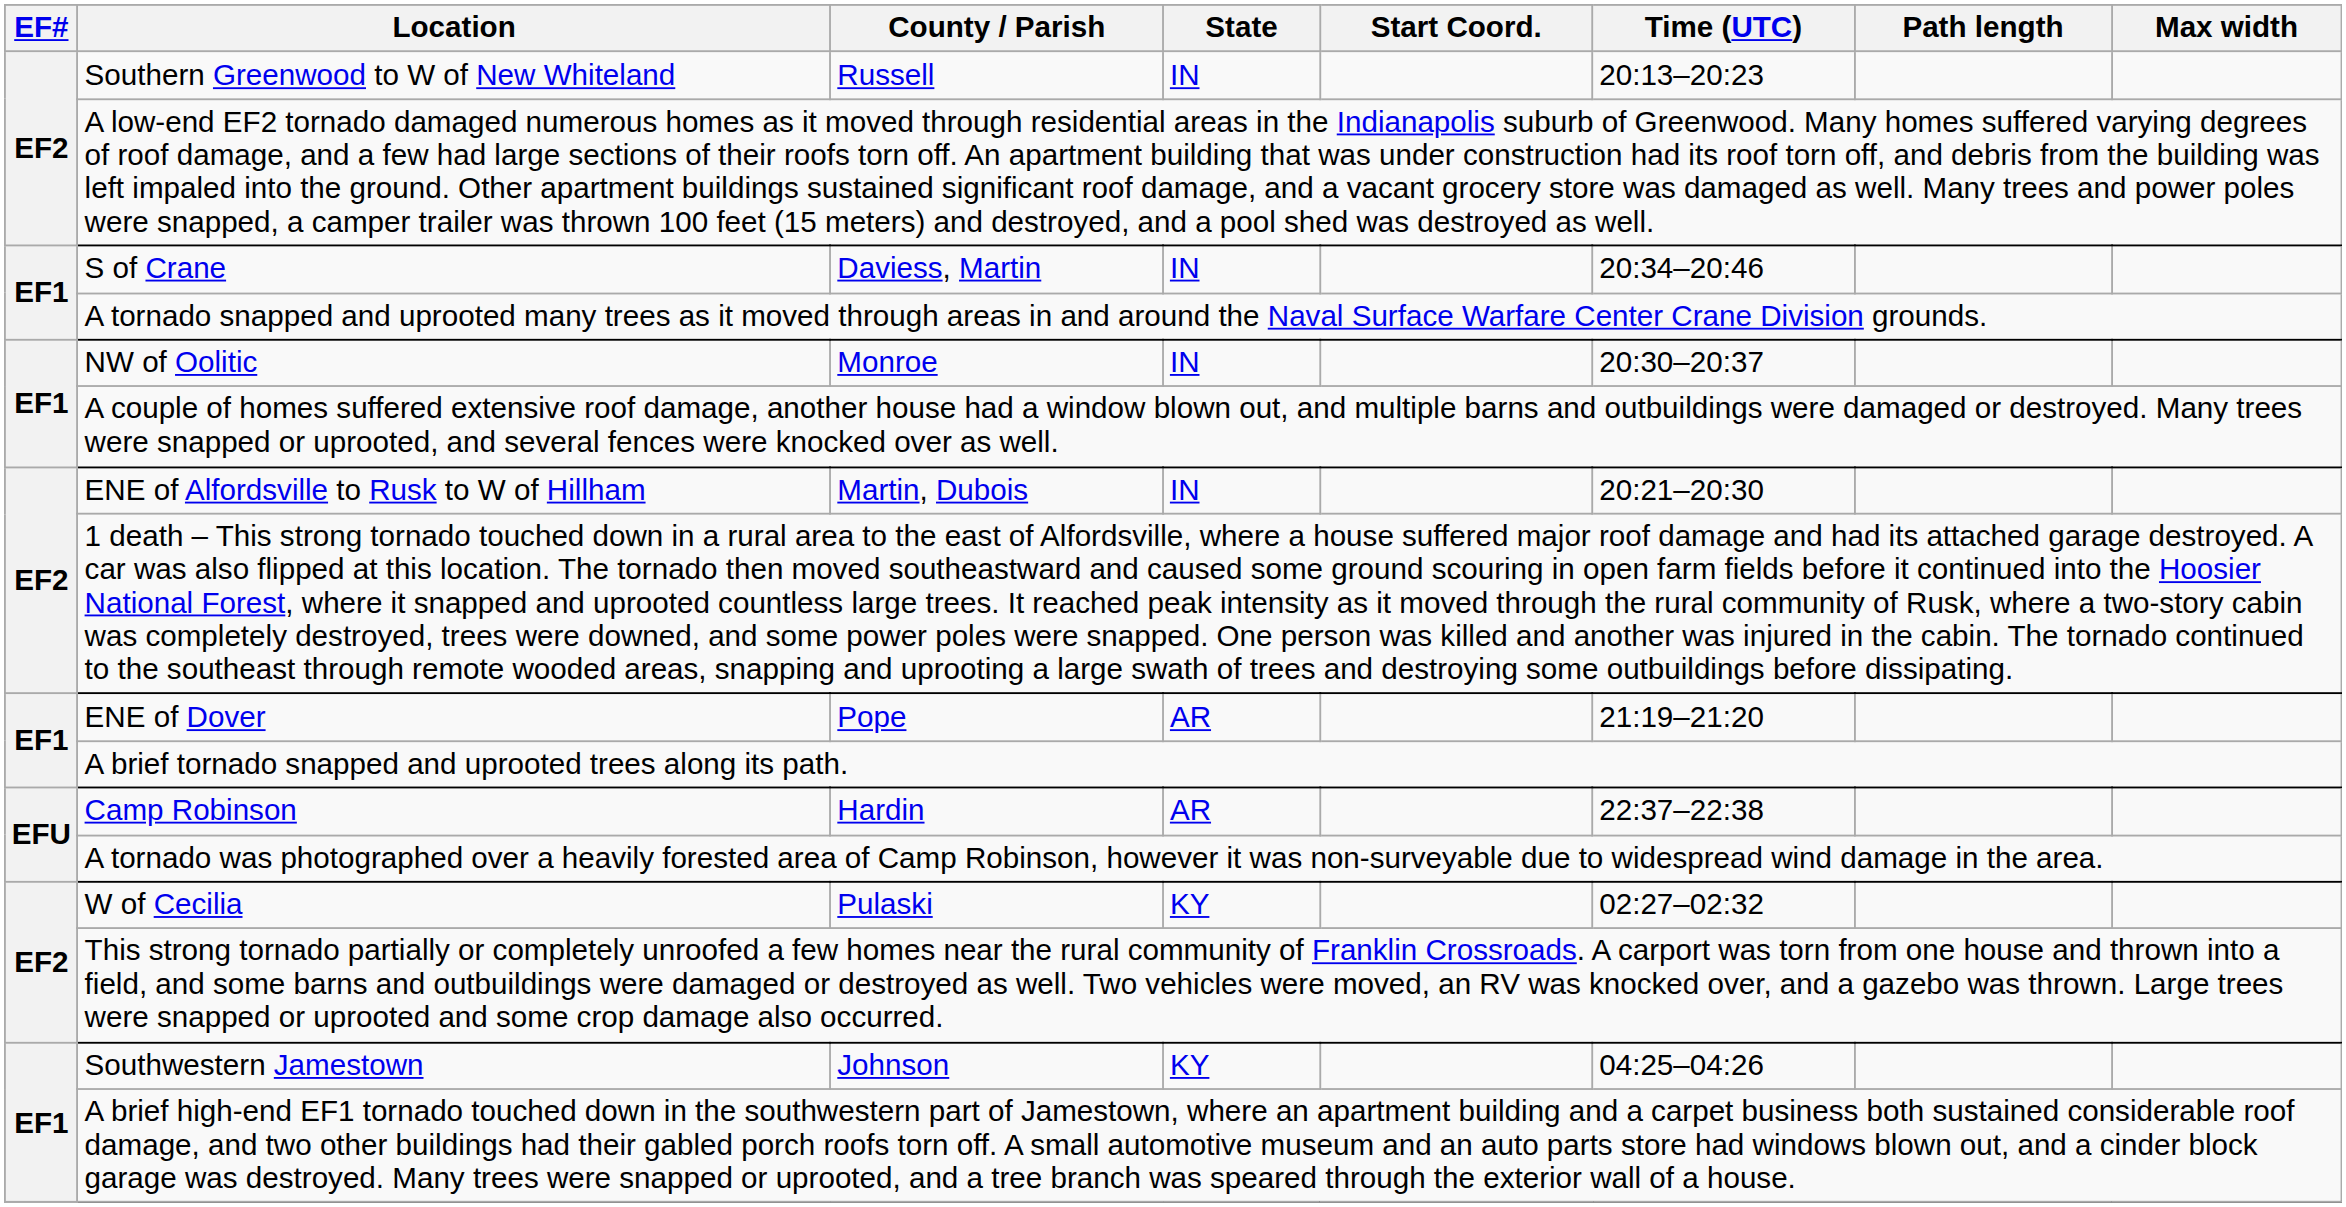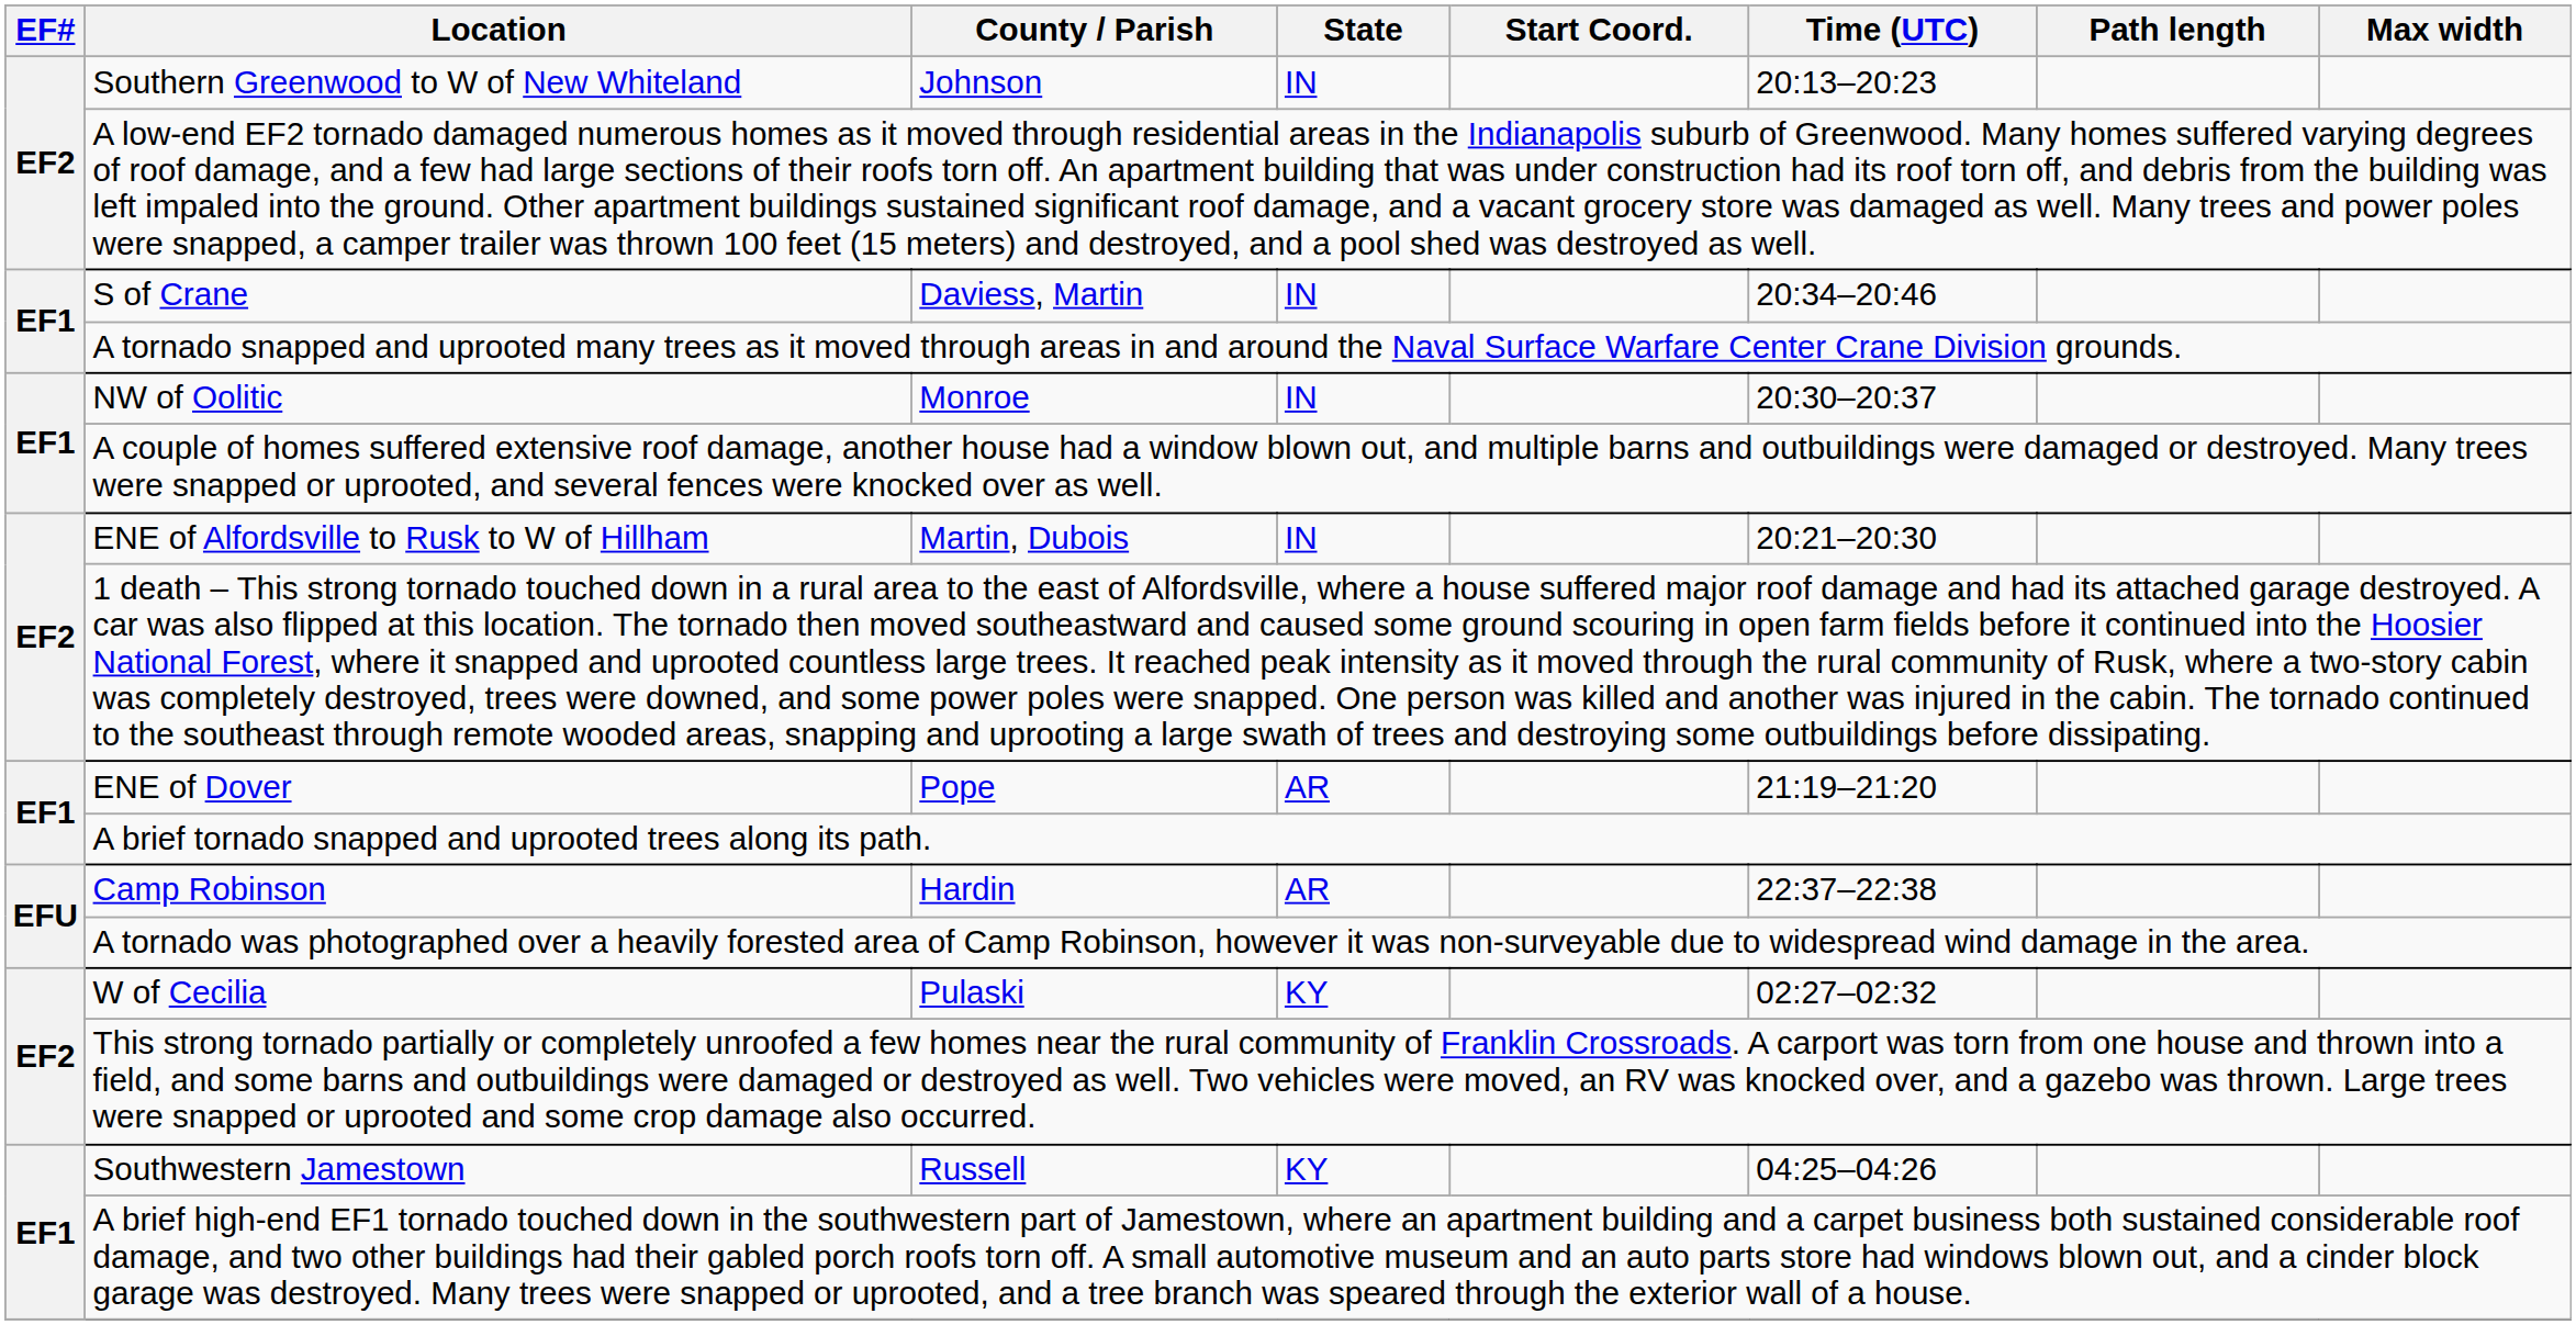Southern Greenwood to W of New Whiteland | County / Parish: Russell -> Johnson
Southwestern Jamestown | County / Parish: Johnson -> Russell
